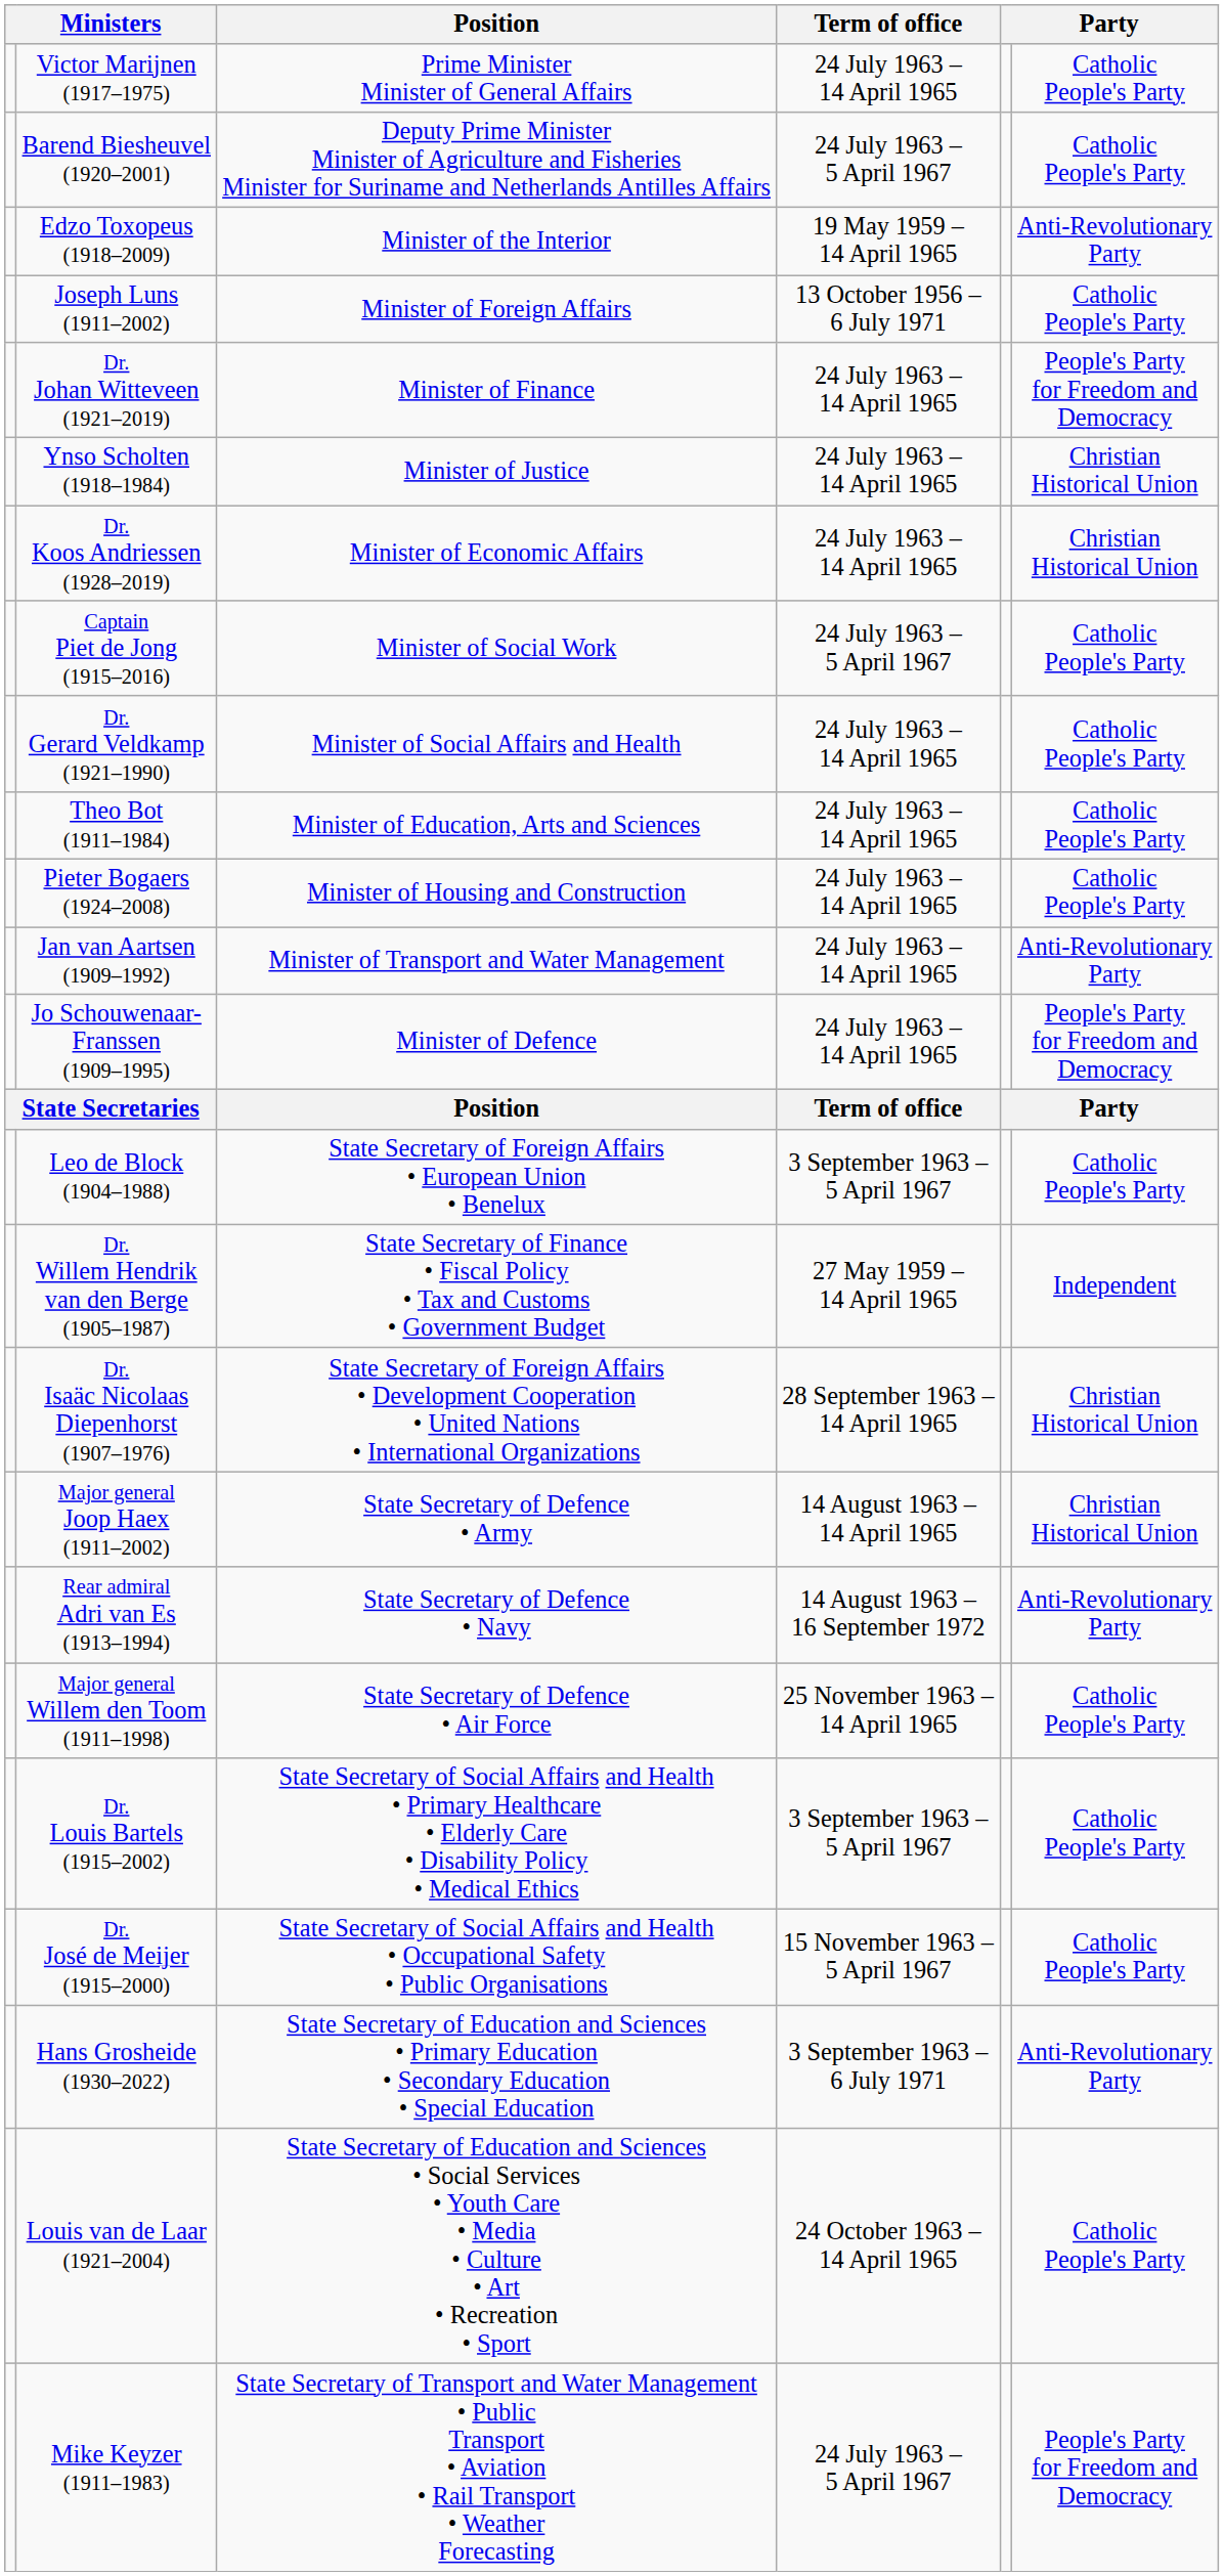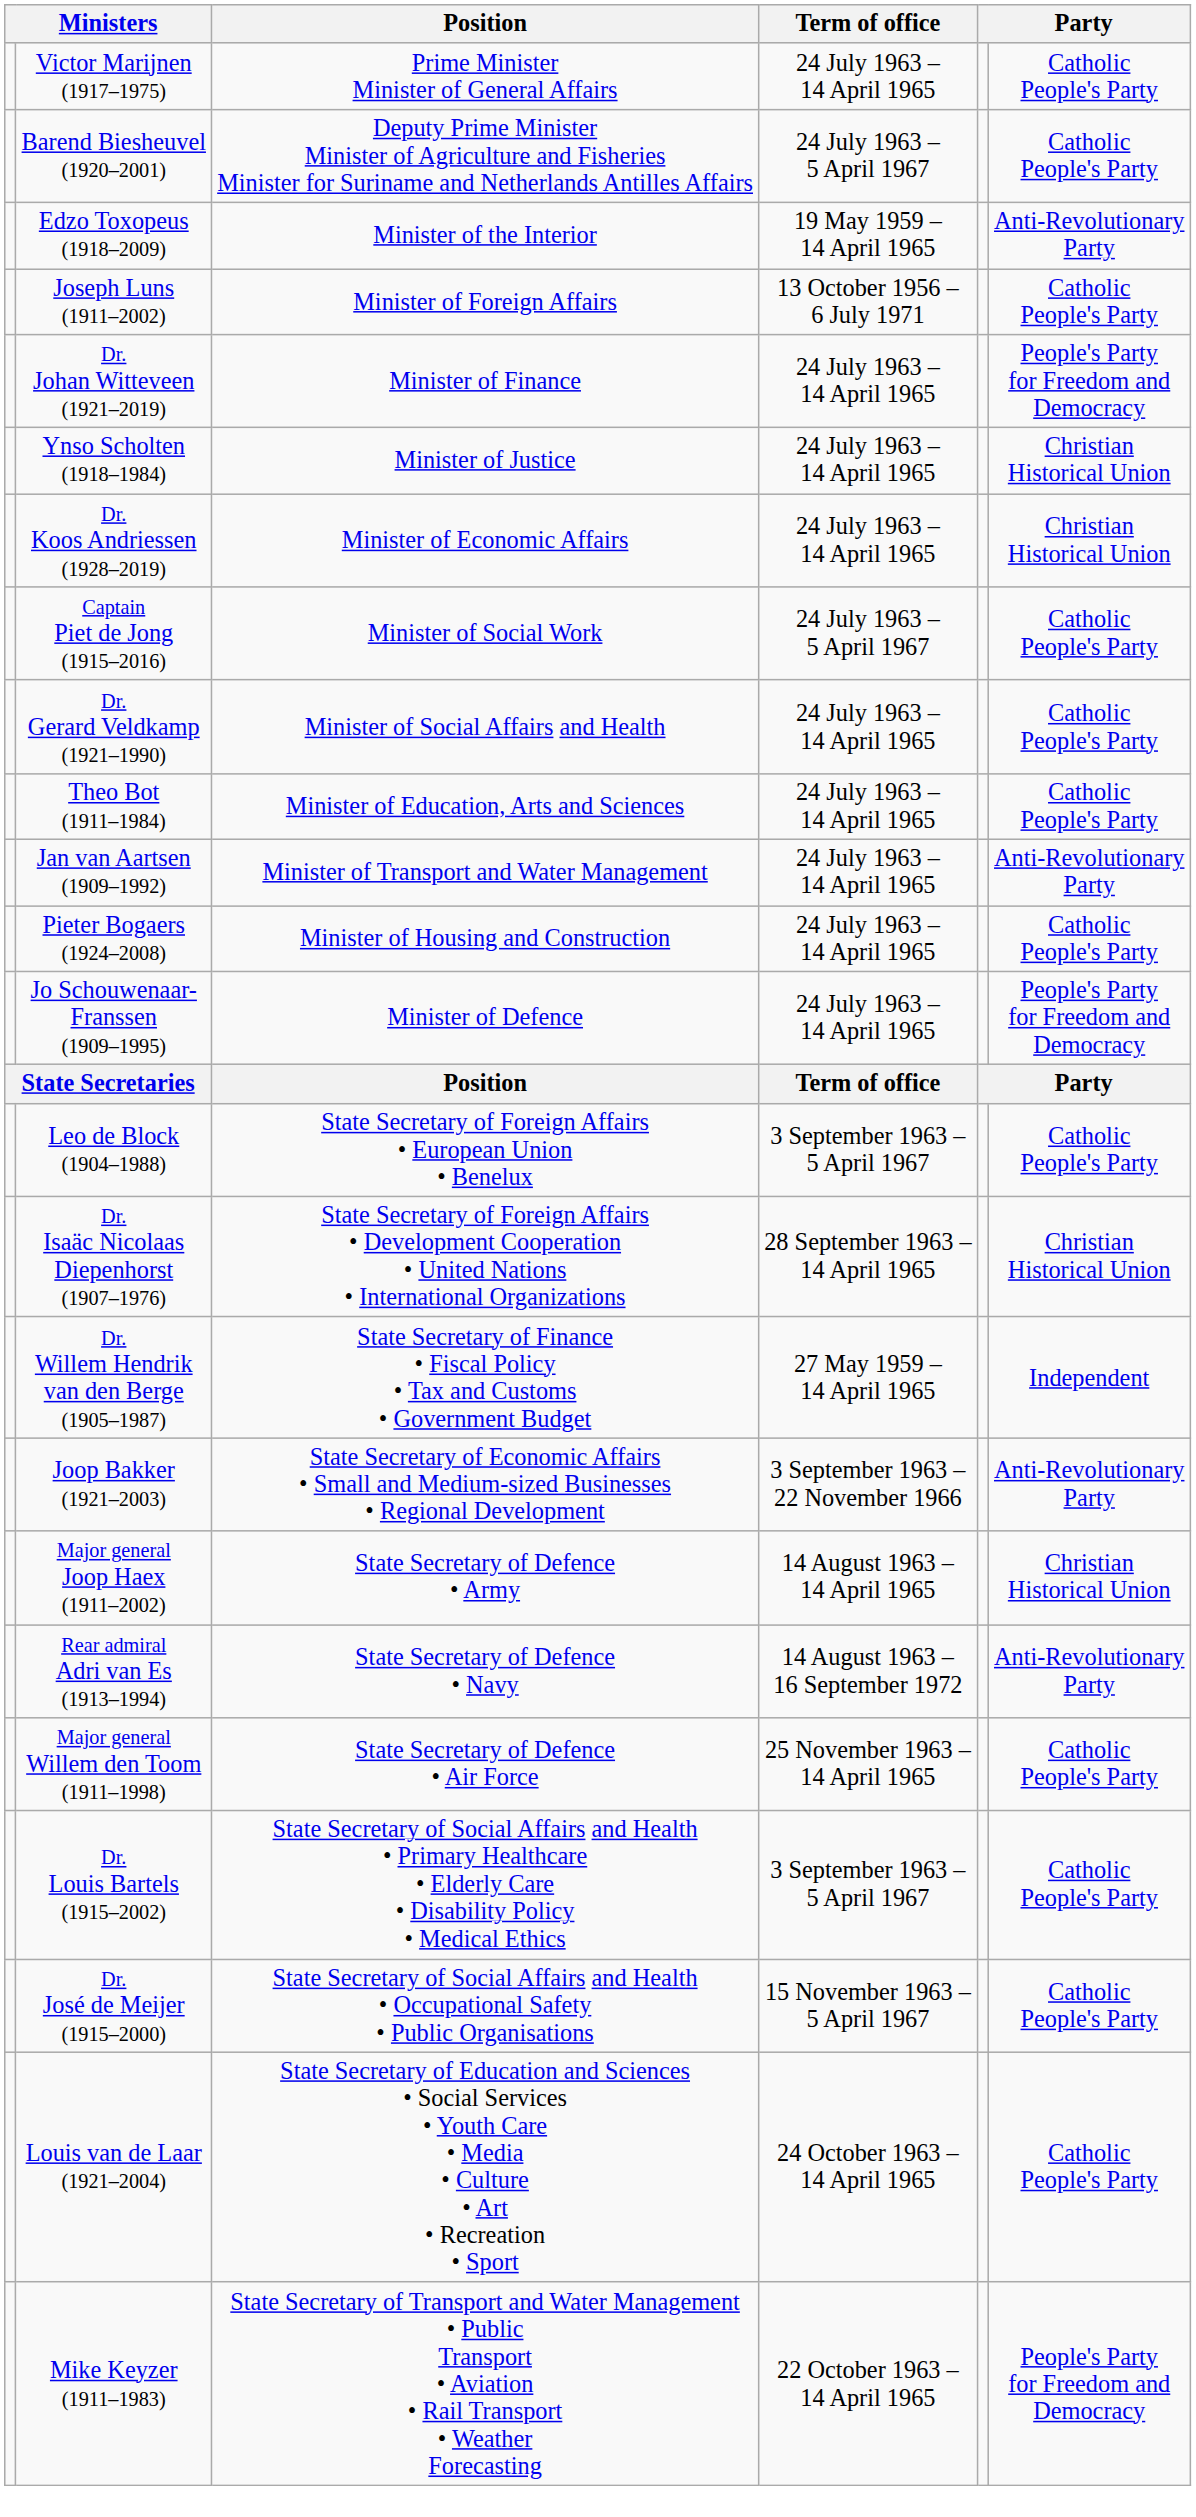rows swapped: Jan van Aartsen (1909–1992) <-> Pieter Bogaers (1924–2008)
rows swapped: Dr. Isaäc Nicolaas Diepenhorst (1907–1976) <-> Dr. Willem Hendrik van den Berge (1905–1987)
+ row: Joop Bakker (1921–2003) | State Secretary of Economic Affairs • Small and Medium-sized Businesses • Regional Development | 3 September 1963 – 22 November 1966 | Anti-Revolutionary Party
- row: Hans Grosheide (1930–2022) | State Secretary of Education and Sciences • Primary Education • Secondary Education • Special Education | 3 September 1963 – 6 July 1971 | Anti-Revolutionary Party
Mike Keyzer (1911–1983) | Term of office: 24 July 1963 – 5 April 1967 -> 22 October 1963 – 14 April 1965
